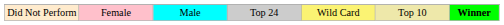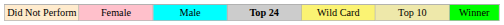Did Not Perform | column 4: normal -> bold
Did Not Perform | column 7: bold -> normal
